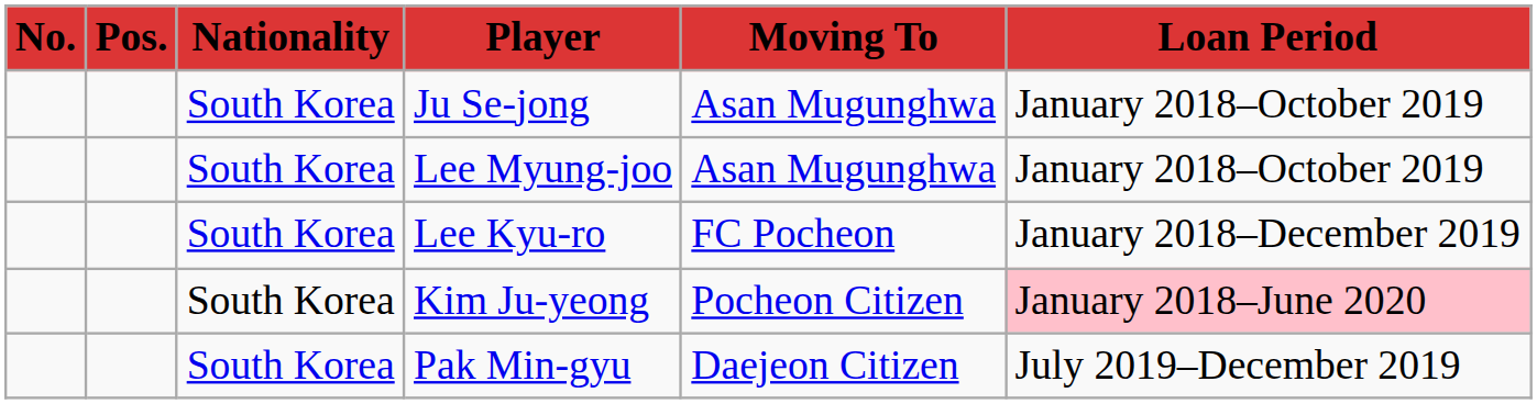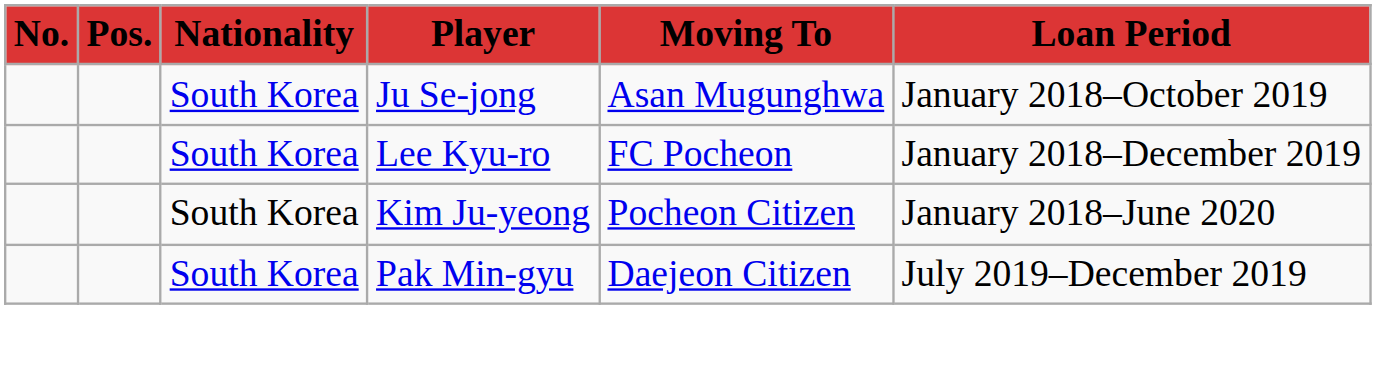- row: South Korea | Lee Myung-joo | Asan Mugunghwa | January 2018–October 2019
Kim Ju-yeong | Loan Period: pink background -> no background
